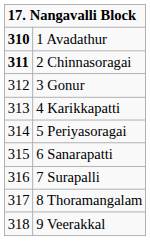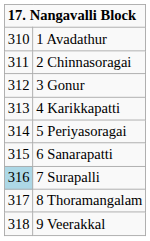1 Avadathur | column 1: bold -> normal
2 Chinnasoragai | column 1: bold -> normal
7 Surapalli | column 1: no background -> lightblue background
